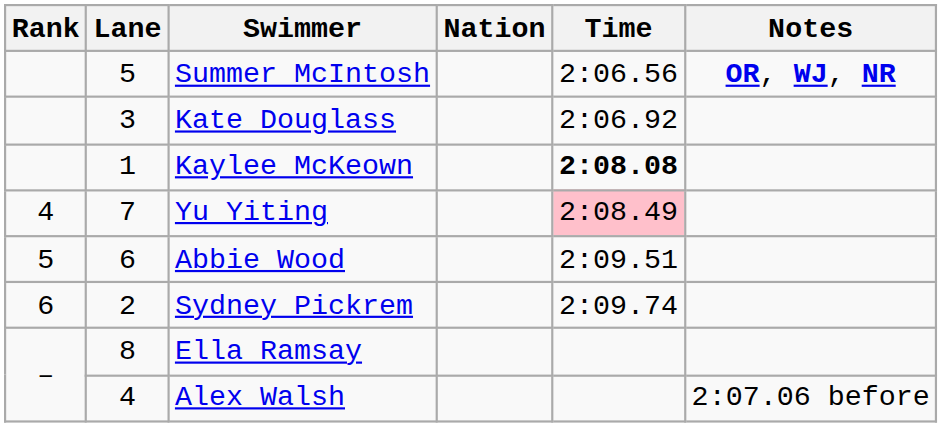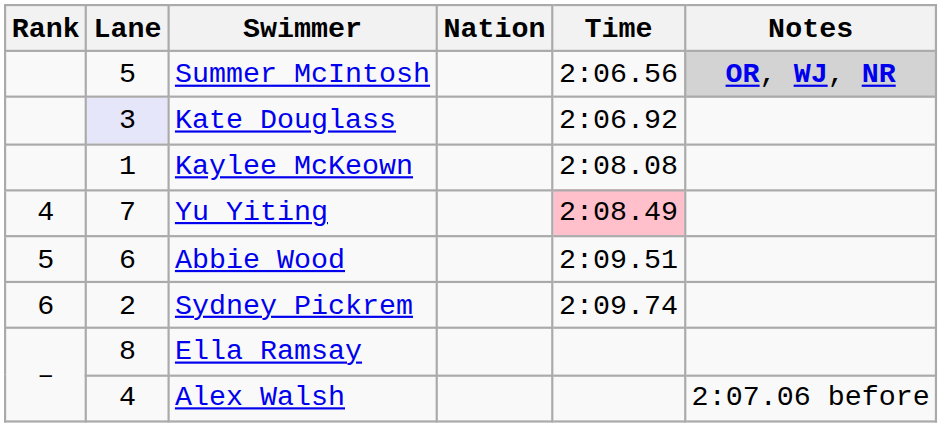Summer McIntosh | Notes: no background -> lightgrey background
Kate Douglass | Lane: no background -> lavender background
Kaylee McKeown | Time: bold -> normal
